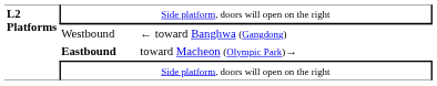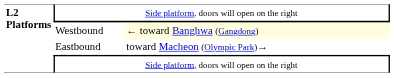Westbound | column 3: no background -> lightyellow background
Eastbound | column 2: bold -> normal
